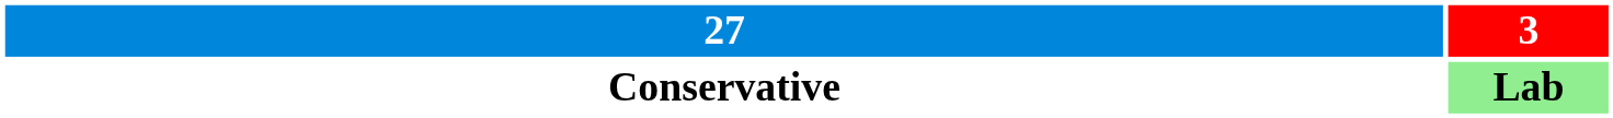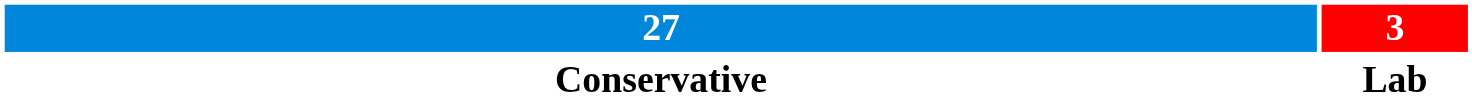Conservative | 3: lightgreen background -> no background
